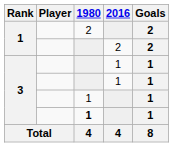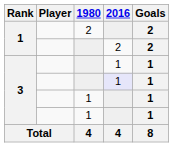row 5 | 2016: no background -> lavender background
row 7 | 1980: bold -> normal
